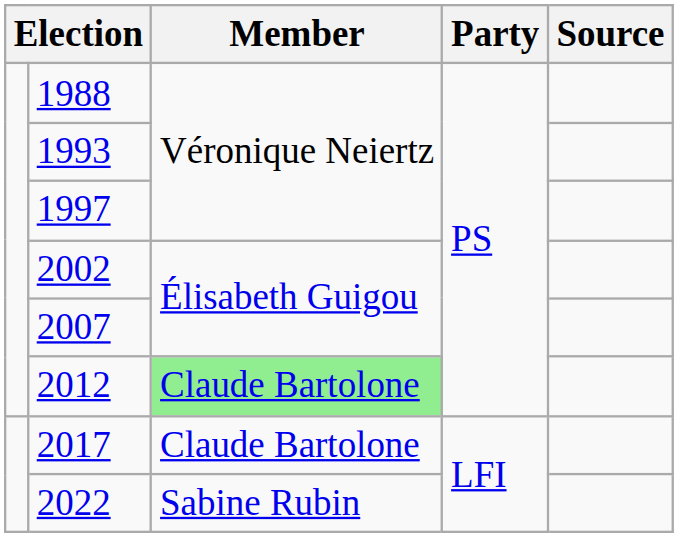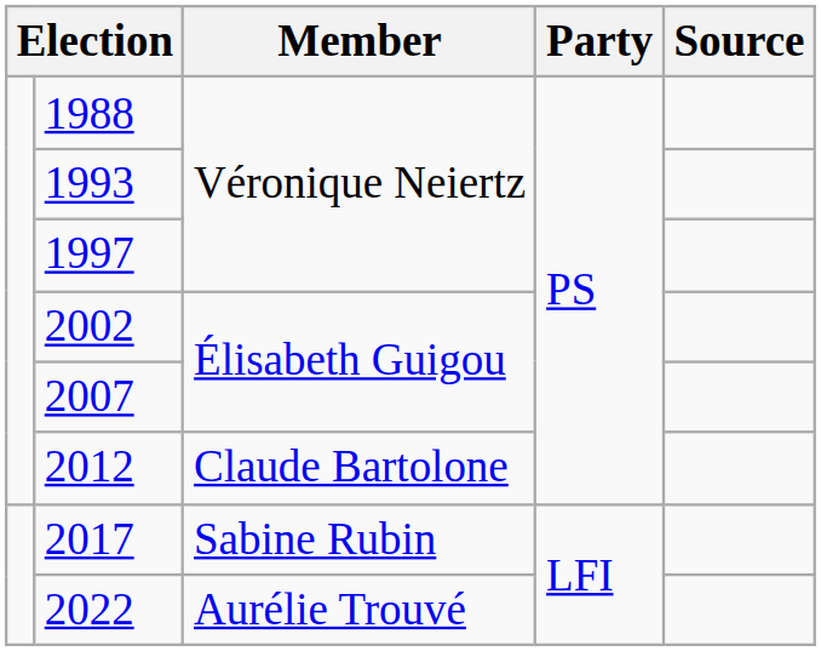2012 | Member: lightgreen background -> no background
2017 | Member: Claude Bartolone -> Sabine Rubin
2022 | Member: Sabine Rubin -> Aurélie Trouvé
